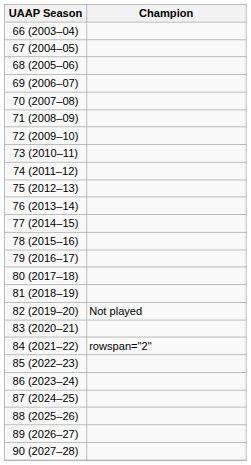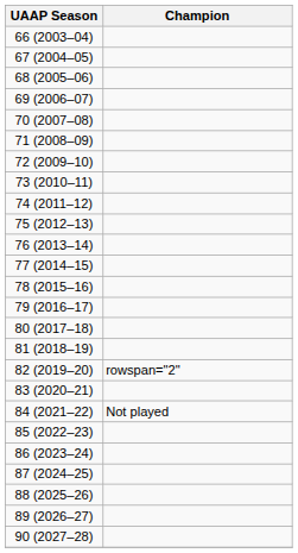82 (2019–20) | Champion: Not played -> rowspan="2"
84 (2021–22) | Champion: rowspan="2" -> Not played
